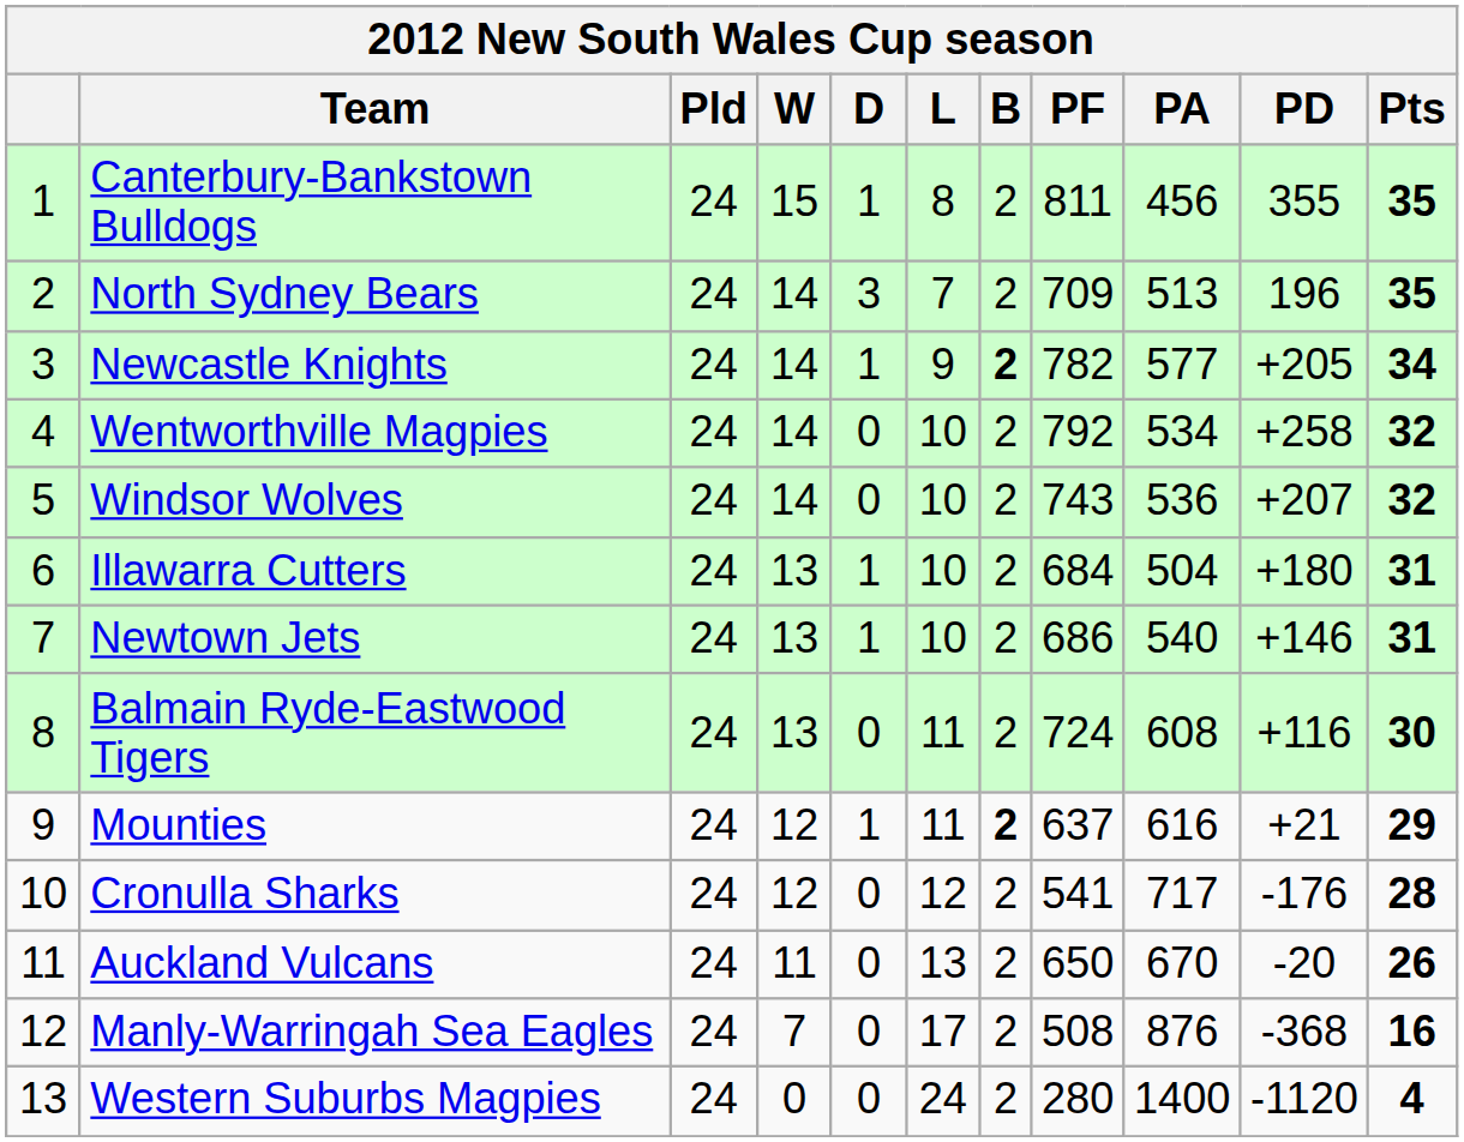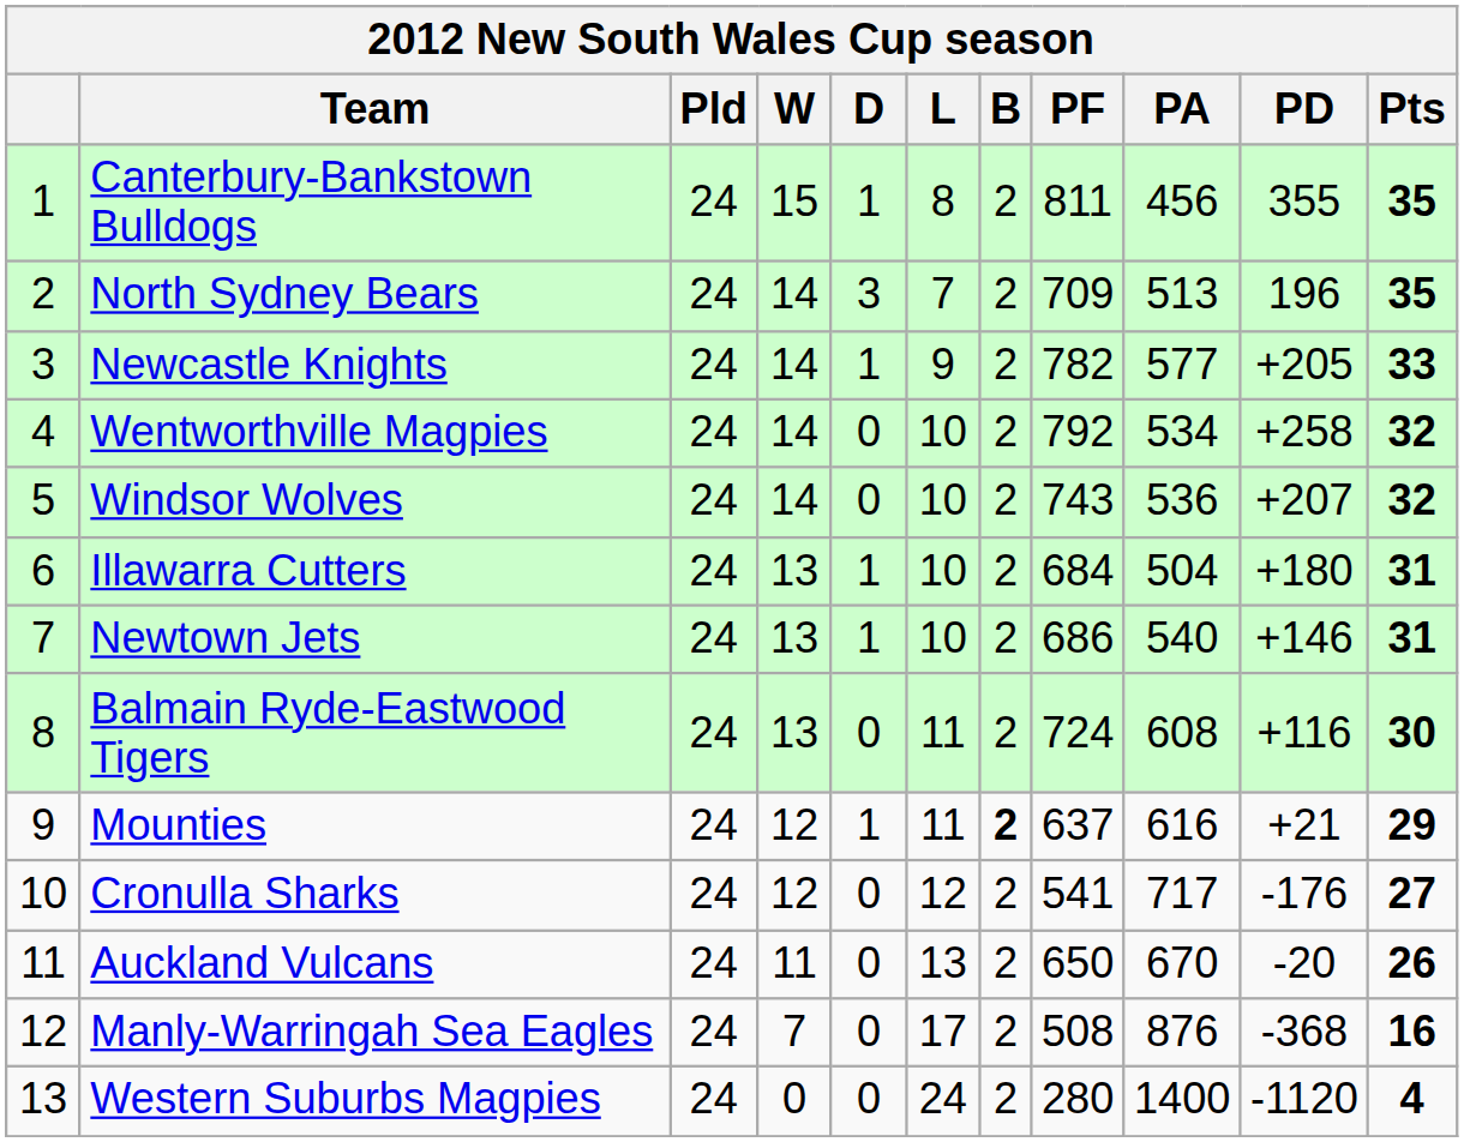Newcastle Knights | B: bold -> normal
Newcastle Knights | Pts: 34 -> 33
Cronulla Sharks | Pts: 28 -> 27
